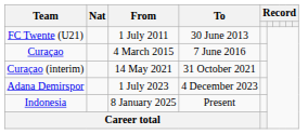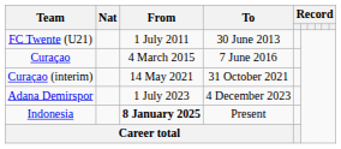Indonesia | From: normal -> bold
